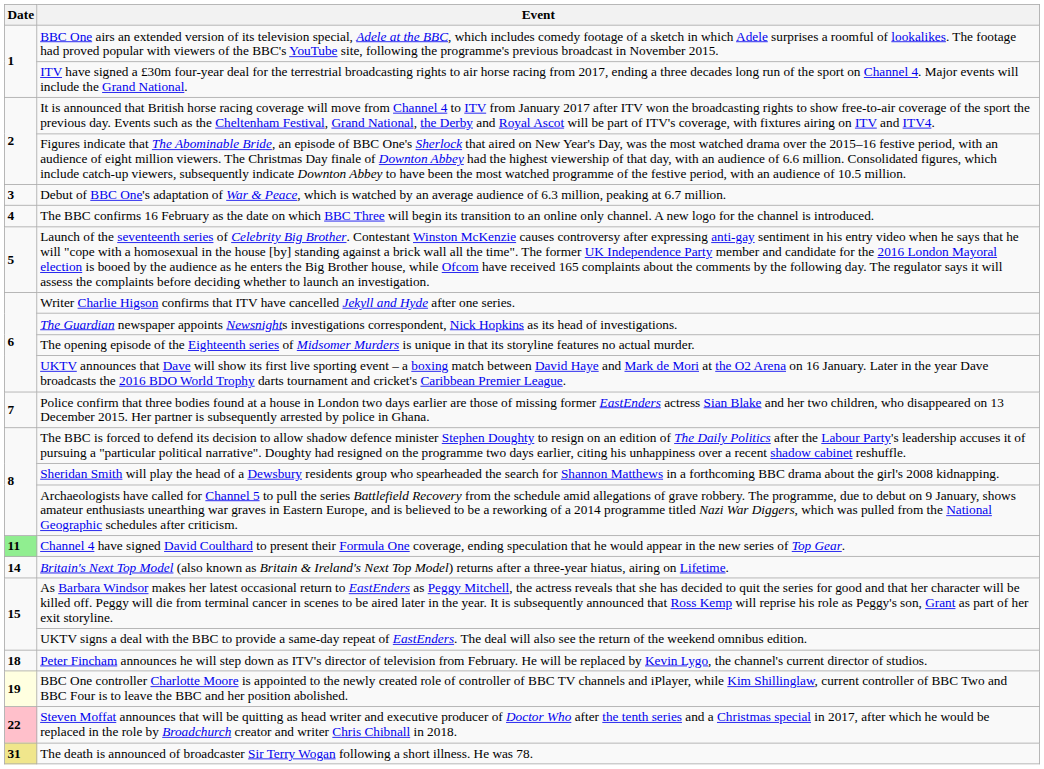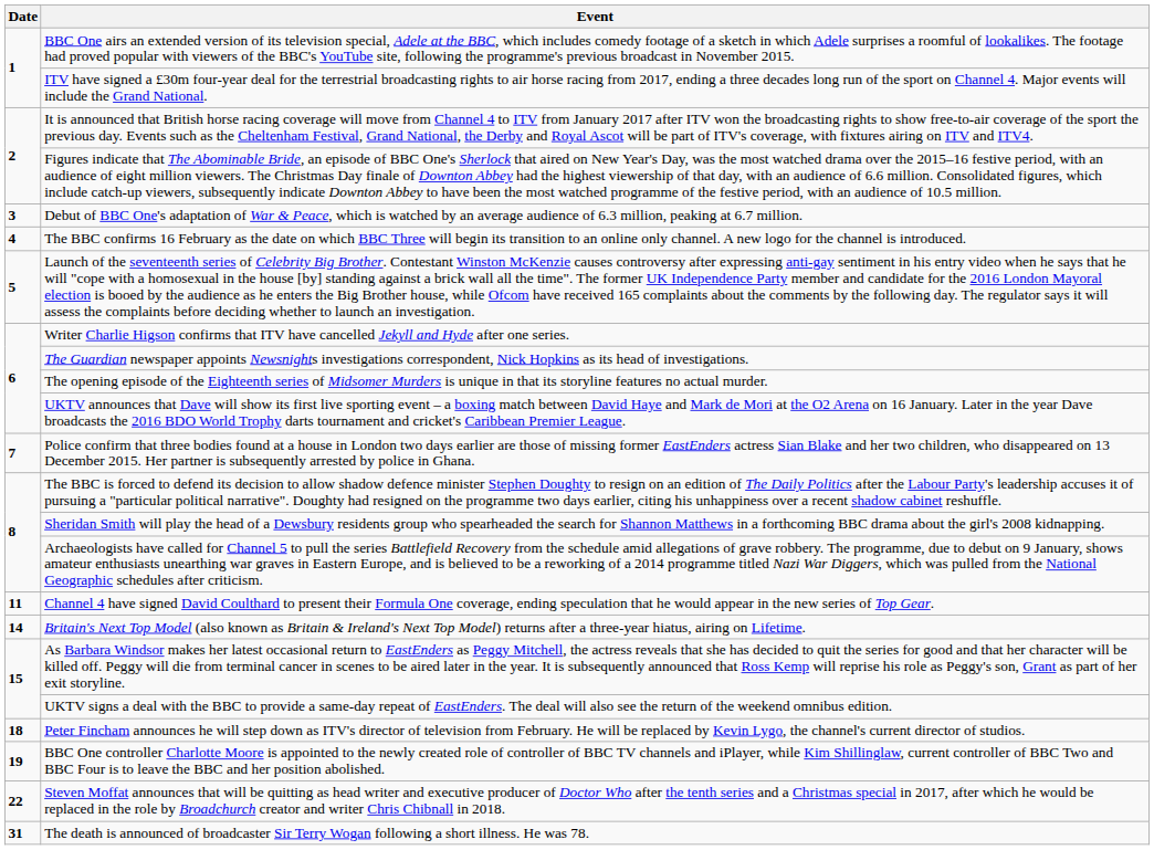row 17 | Date: lightgreen background -> no background
row 22 | Date: lightyellow background -> no background
row 23 | Date: pink background -> no background
row 24 | Date: khaki background -> no background
